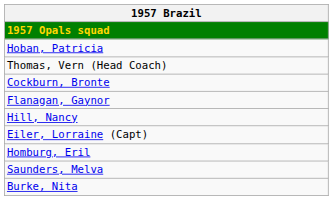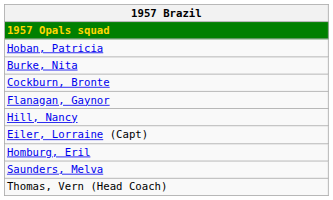row 4 | column 1: Thomas, Vern (Head Coach) -> Burke, Nita
row 11 | column 1: Burke, Nita -> Thomas, Vern (Head Coach)
